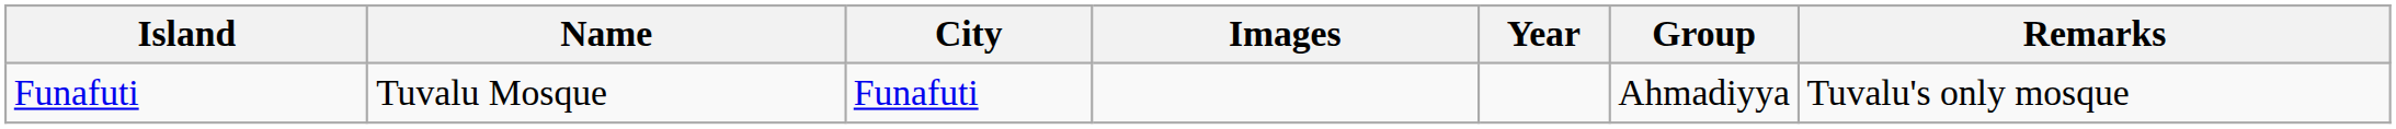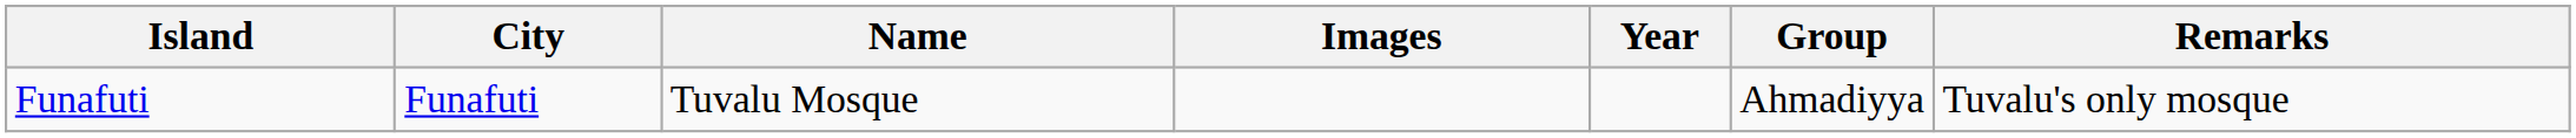columns swapped: City <-> Name
